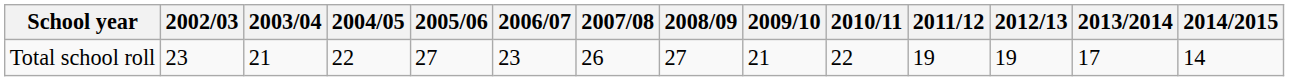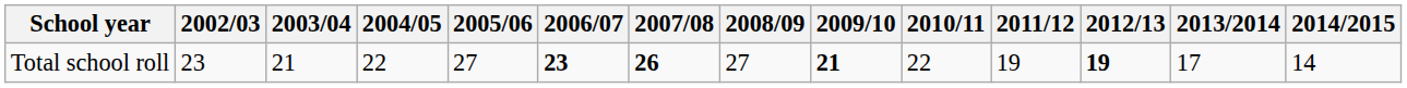row 2 | 2006/07: normal -> bold
row 2 | 2007/08: normal -> bold
row 2 | 2009/10: normal -> bold
row 2 | 2012/13: normal -> bold
